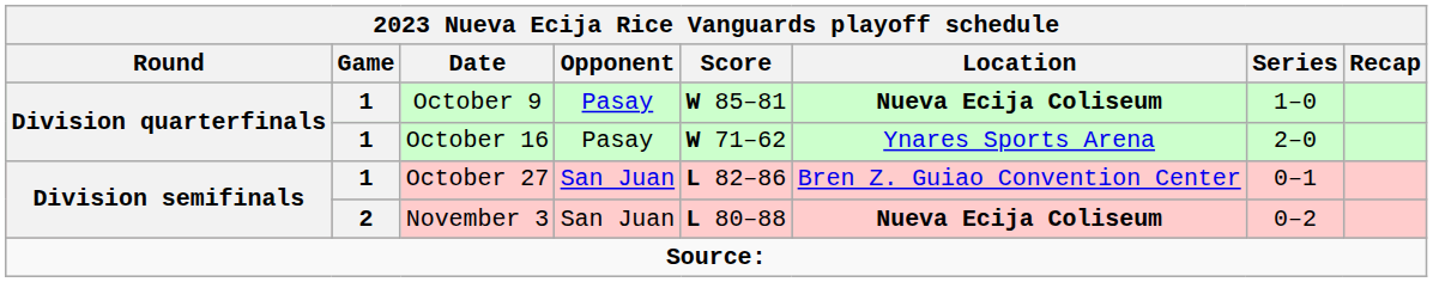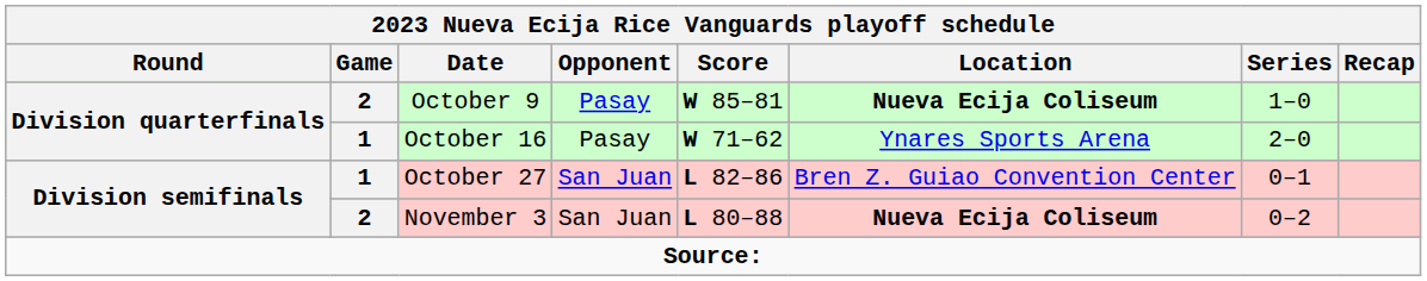October 9 | Game: 1 -> 2
